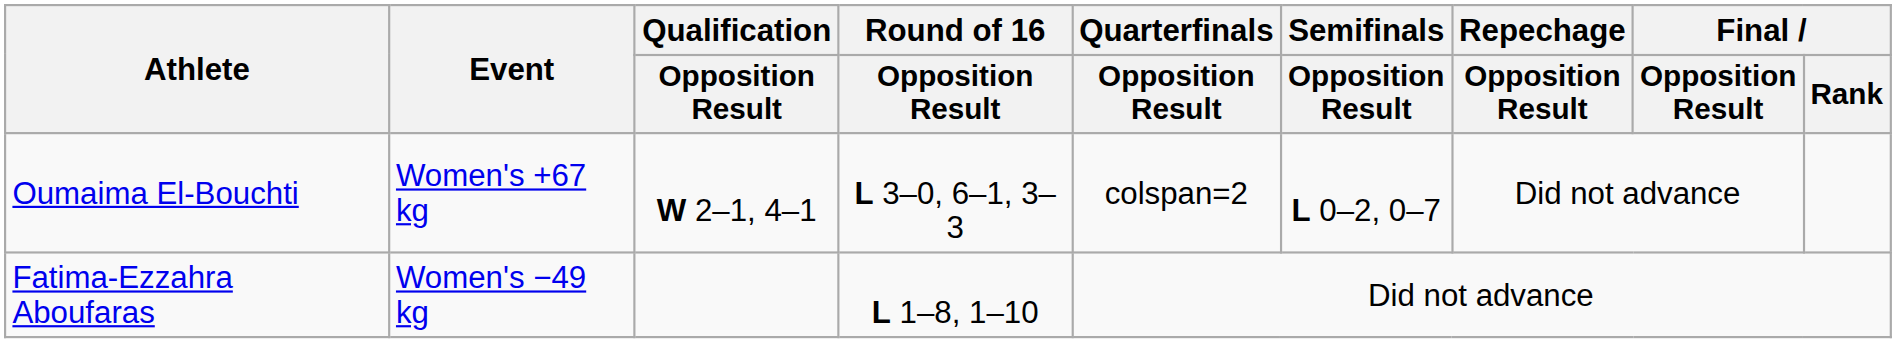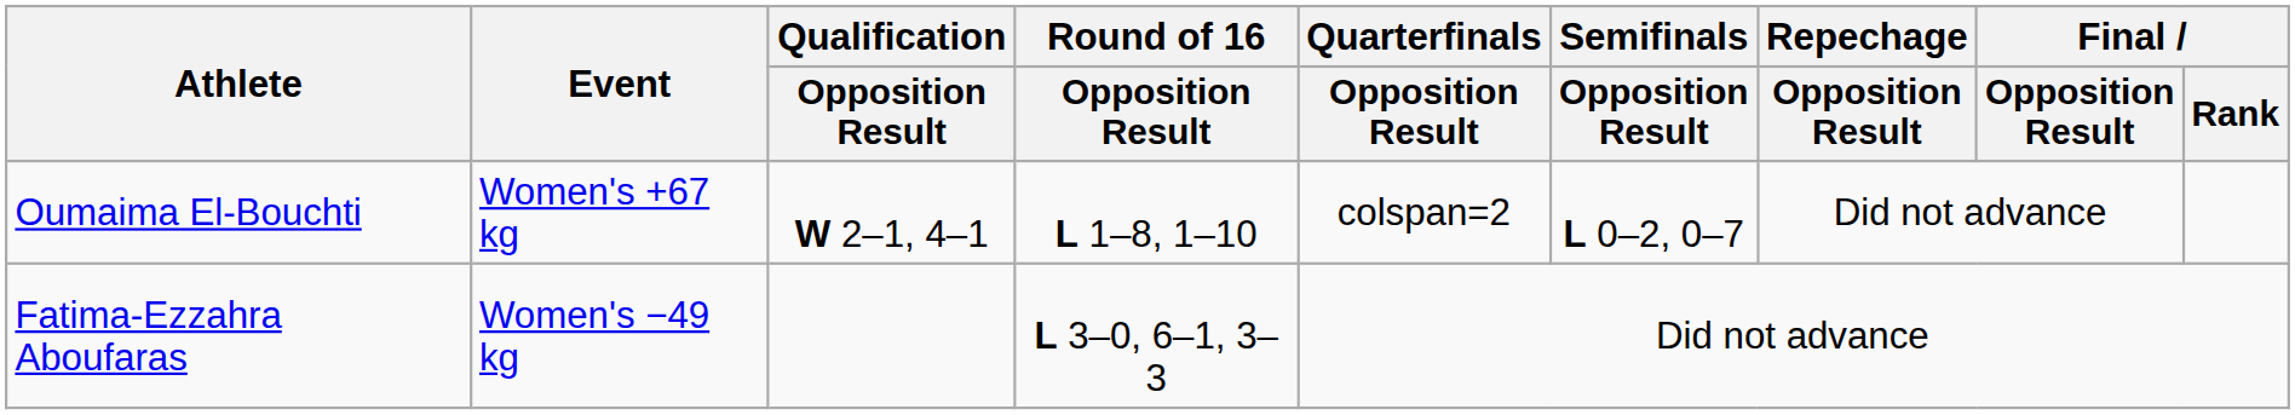Oumaima El-Bouchti | Round of 16 / Opposition Result: L 3–0, 6–1, 3–3 -> L 1–8, 1–10
Fatima-Ezzahra Aboufaras | Round of 16 / Opposition Result: L 1–8, 1–10 -> L 3–0, 6–1, 3–3
